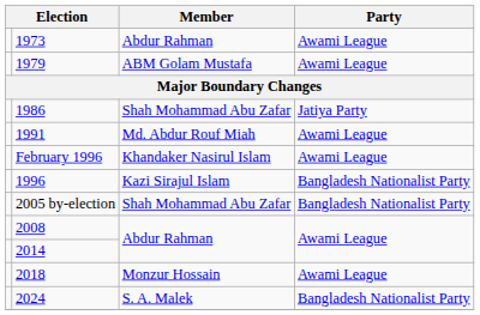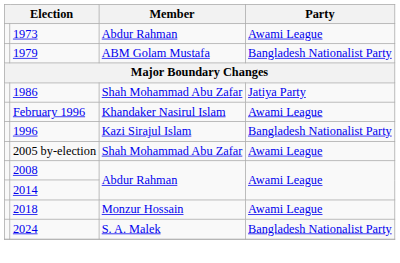1979 | Party: Awami League -> Bangladesh Nationalist Party
- row: 1991 | Md. Abdur Rouf Miah | Awami League
2005 by-election | Party: Bangladesh Nationalist Party -> Awami League
